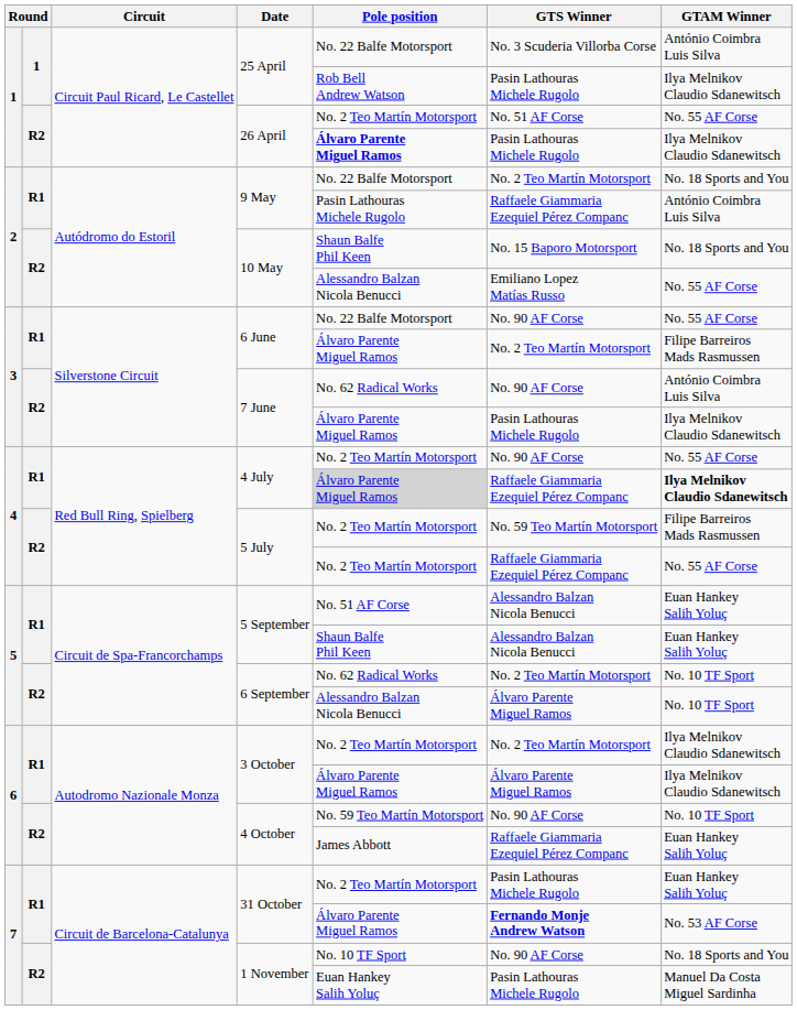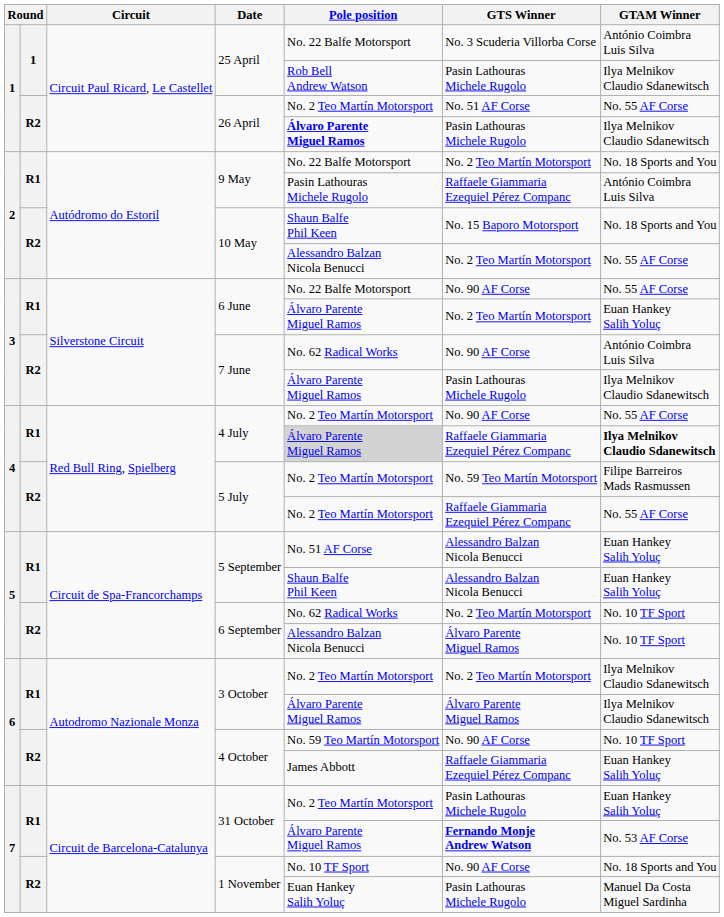row 9 | GTS Winner: Emiliano Lopez Matías Russo -> No. 2 Teo Martín Motorsport
row 11 | GTAM Winner: Filipe Barreiros Mads Rasmussen -> Euan Hankey Salih Yoluç
